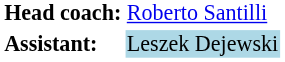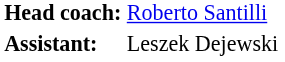Assistant: | column 2: lightblue background -> no background
